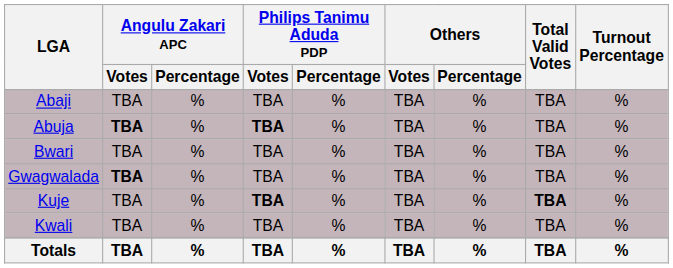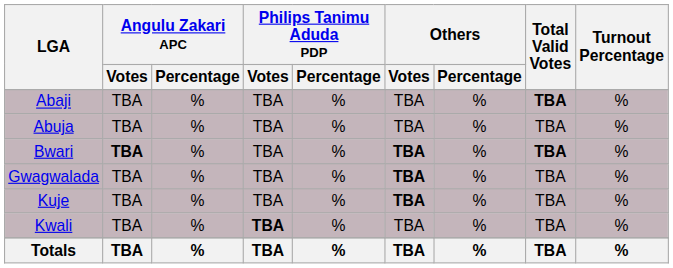Abaji | Total Valid Votes: normal -> bold
Abuja | Angulu Zakari APC / Votes: bold -> normal
Abuja | Philips Tanimu Aduda PDP / Votes: bold -> normal
Bwari | Angulu Zakari APC / Votes: normal -> bold
Bwari | Others / Votes: normal -> bold
Bwari | Total Valid Votes: normal -> bold
Gwagwalada | Angulu Zakari APC / Votes: bold -> normal
Gwagwalada | Others / Votes: normal -> bold
Kuje | Philips Tanimu Aduda PDP / Votes: bold -> normal
Kuje | Others / Votes: normal -> bold
Kuje | Total Valid Votes: bold -> normal
Kwali | Philips Tanimu Aduda PDP / Votes: normal -> bold
